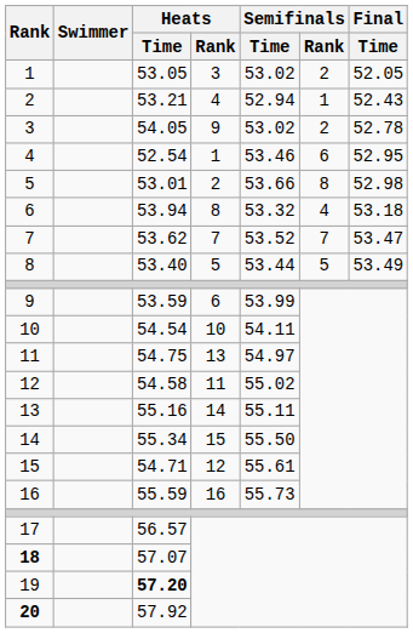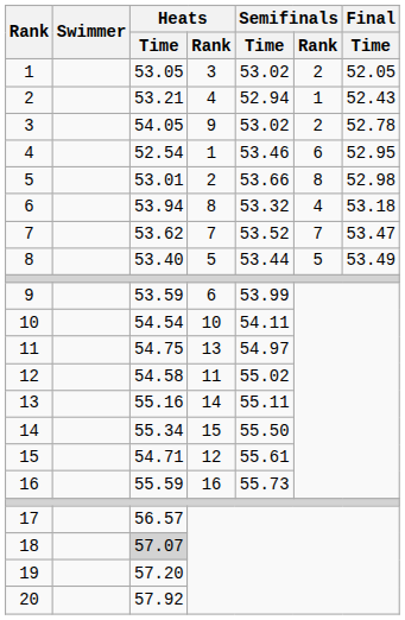18 | Rank: bold -> normal
18 | Heats / Time: no background -> lightgrey background
19 | Heats / Time: bold -> normal
20 | Rank: bold -> normal
